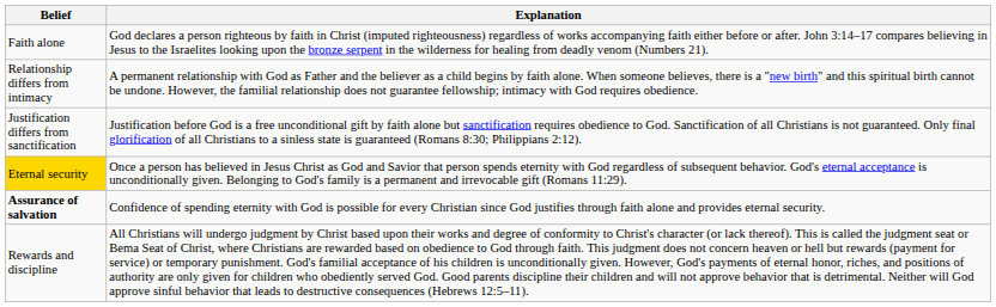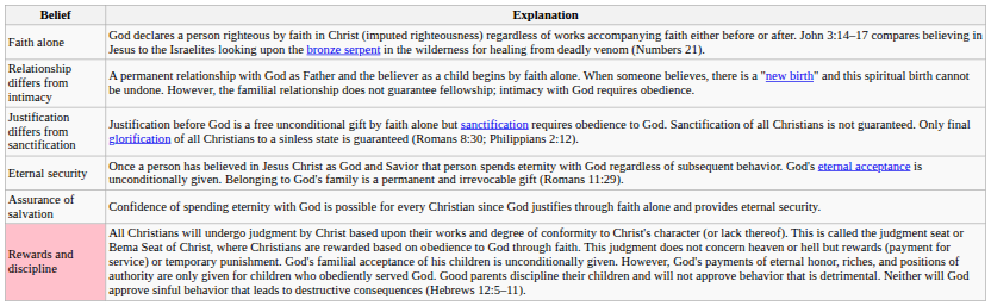Eternal security | Belief: gold background -> no background
Assurance of salvation | Belief: bold -> normal
Rewards and discipline | Belief: no background -> pink background
